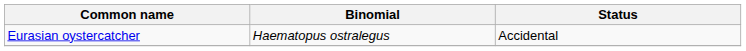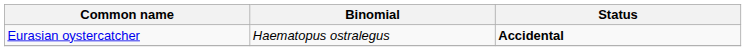Eurasian oystercatcher | Status: normal -> bold
